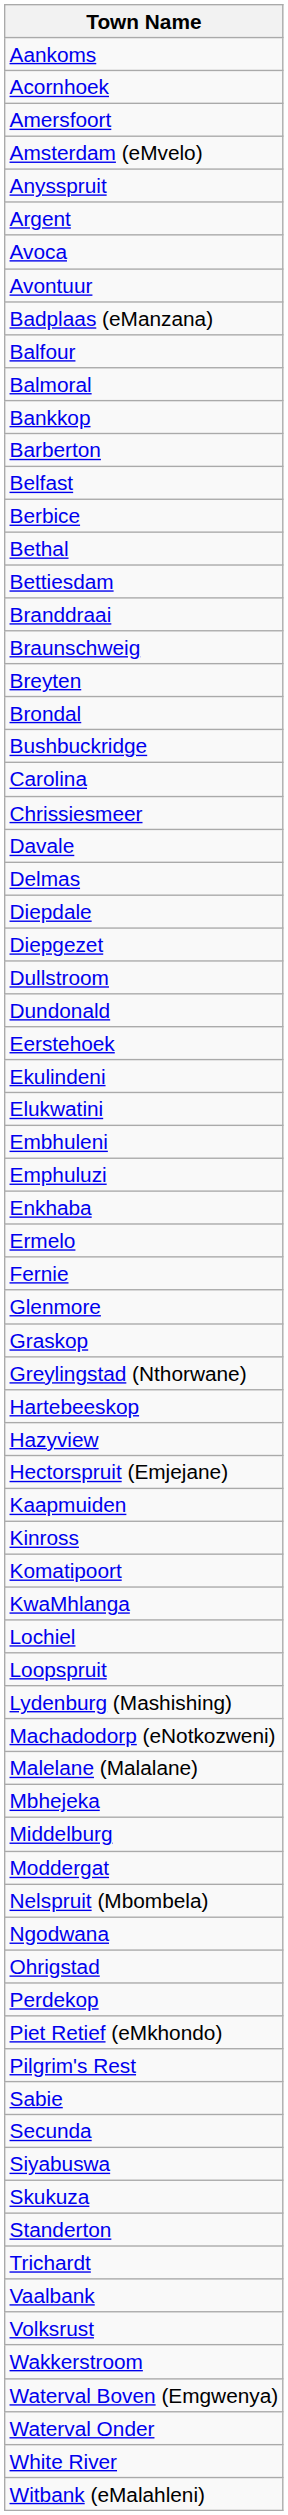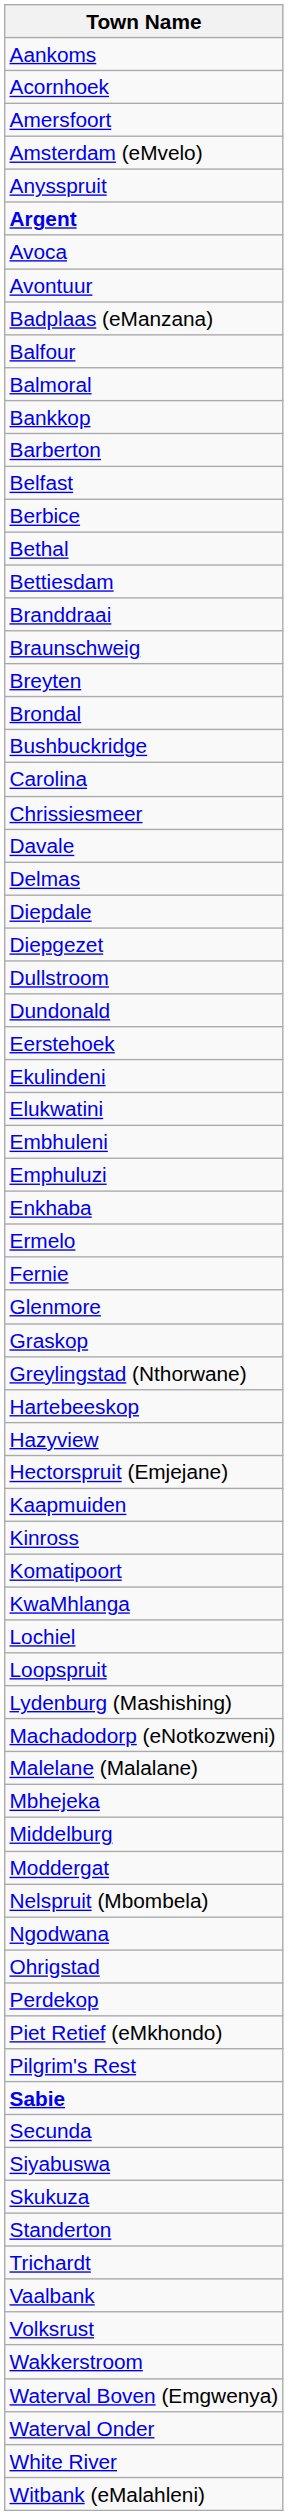row 7 | column 1: normal -> bold
row 64 | column 1: normal -> bold
